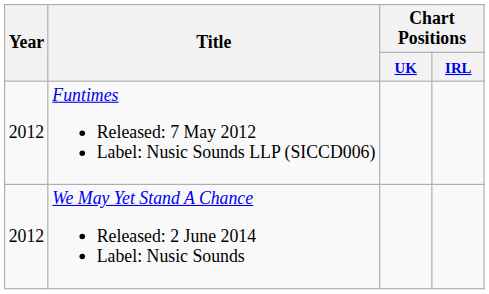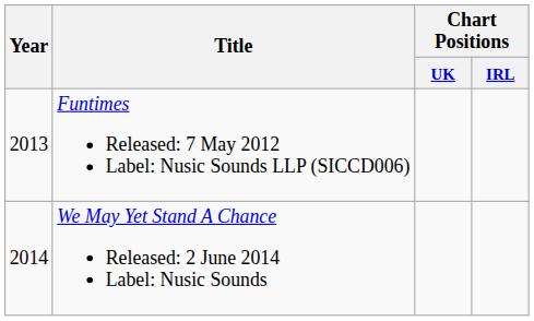row 3 | Year: 2012 -> 2013
row 4 | Year: 2012 -> 2014
